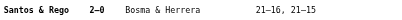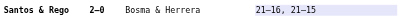Santos & Rego | column 4: no background -> lavender background
